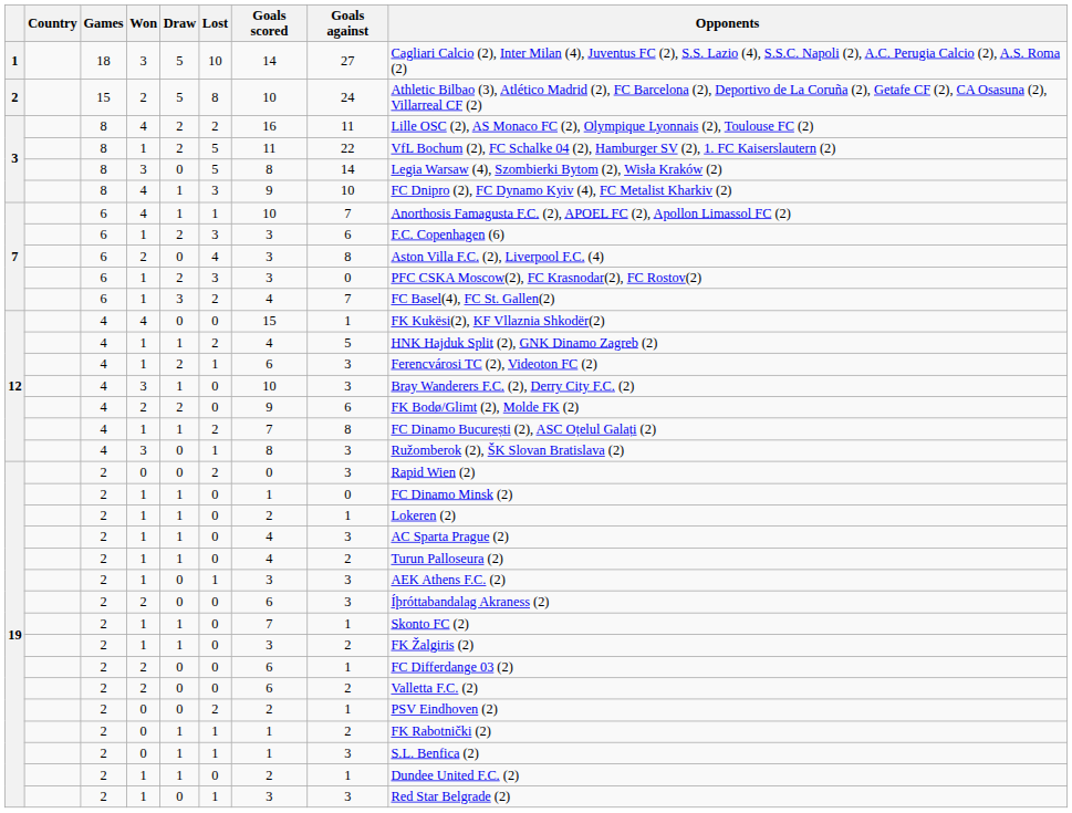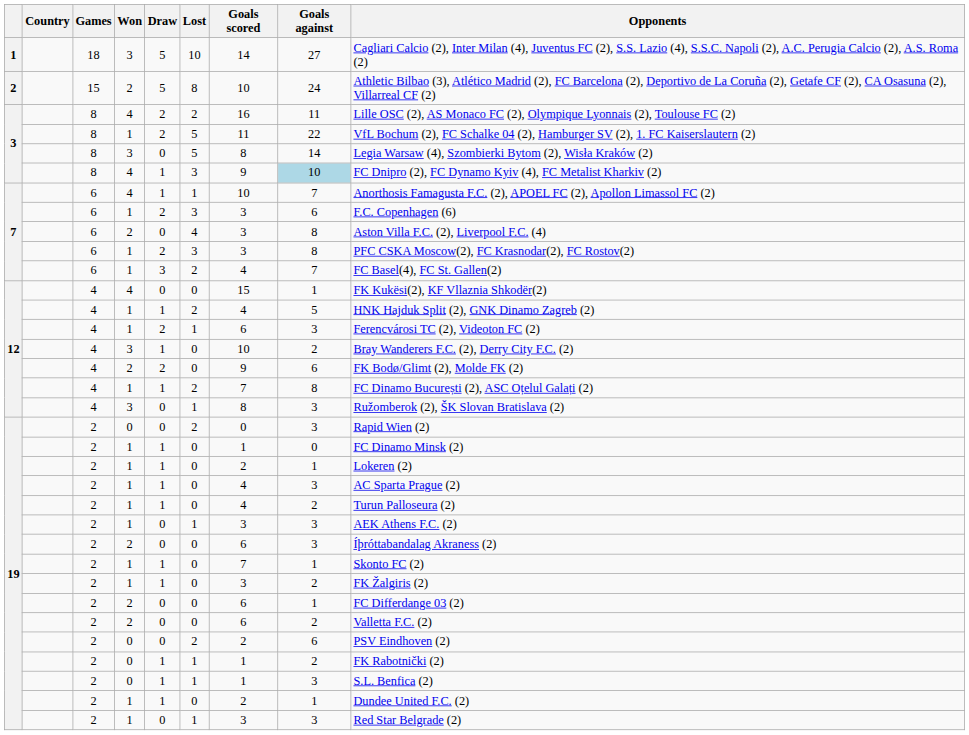row 7 | Goals against: no background -> lightblue background
row 11 | Goals against: 0 -> 8
row 16 | Goals against: 3 -> 2
row 31 | Goals against: 1 -> 6
